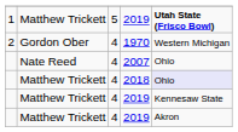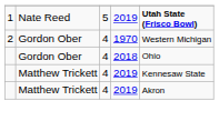1 / 2019 | column 2: Matthew Trickett -> Nate Reed
- row: Nate Reed | 4 | 2007 | Ohio
2018 | column 2: Matthew Trickett -> Gordon Ober
2018 | column 5: lavender background -> no background
